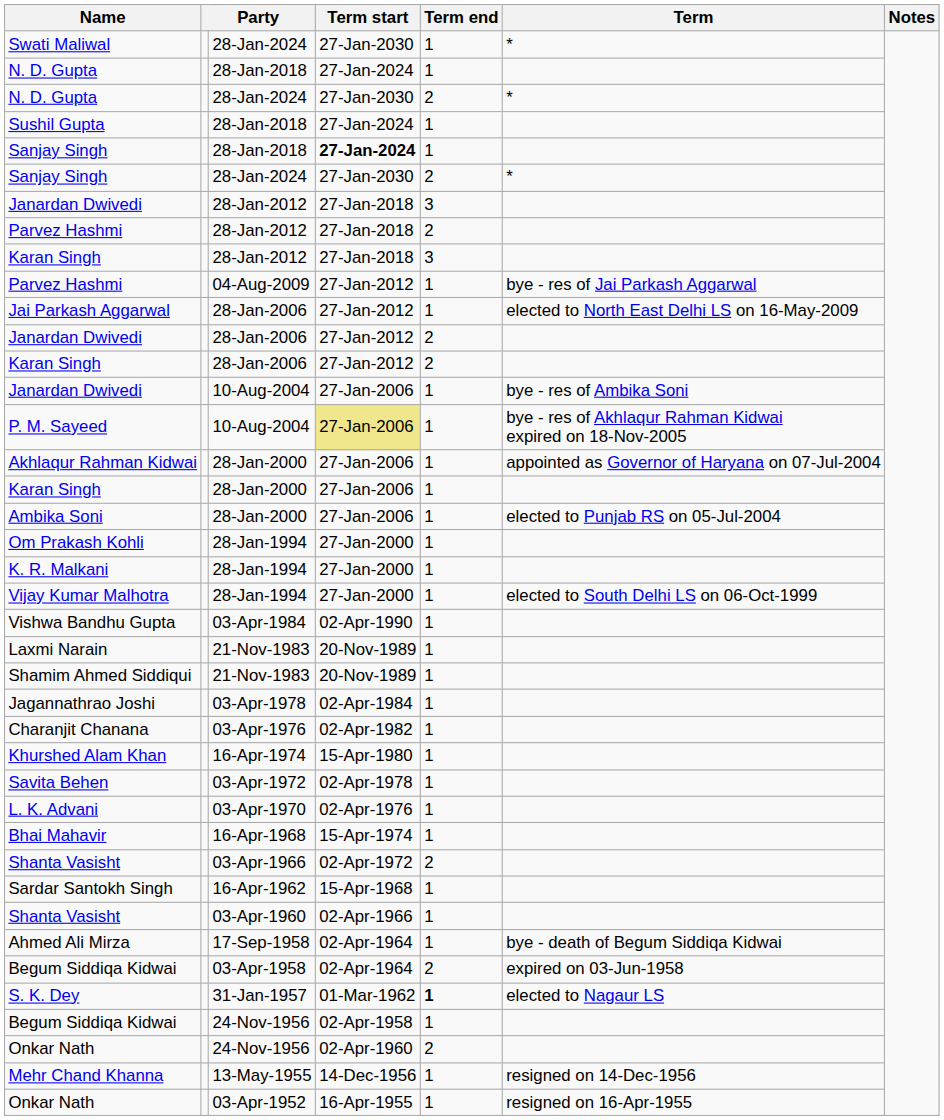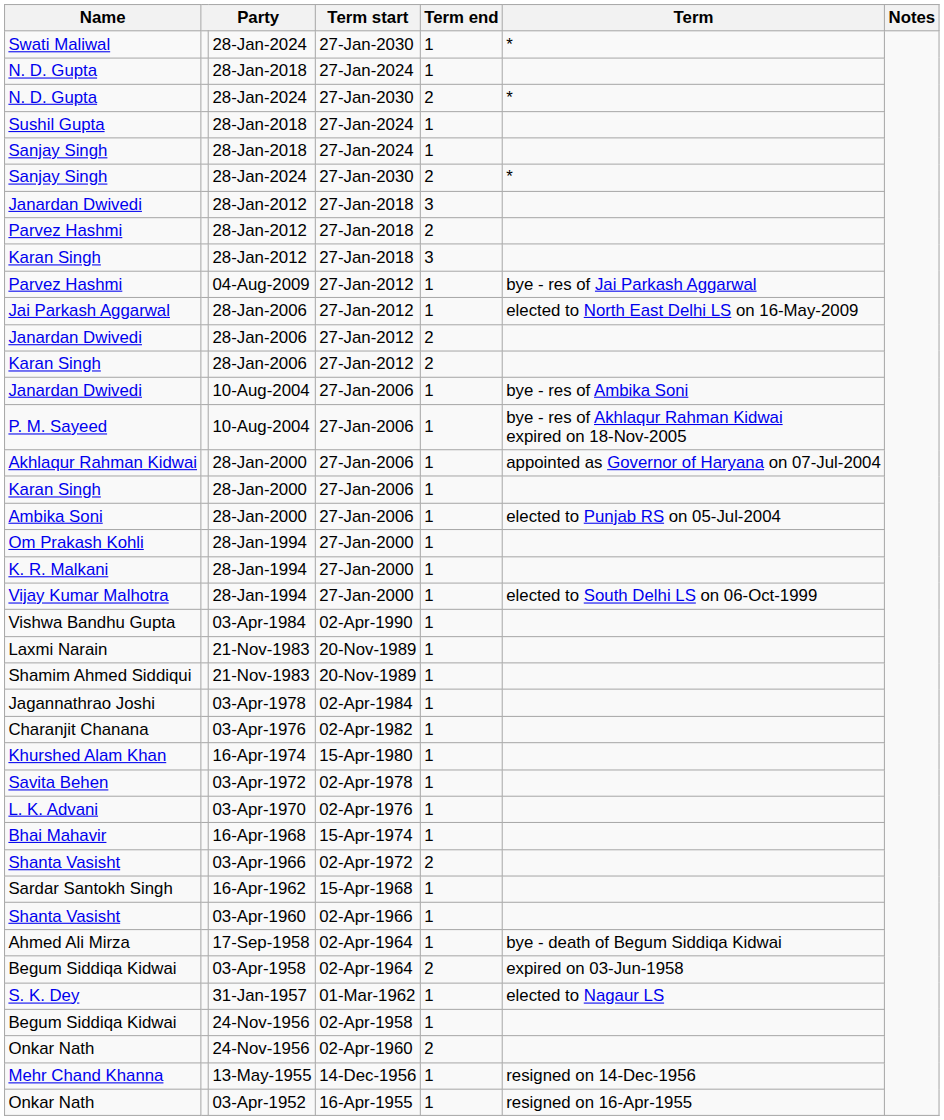Sanjay Singh / 28-Jan-2018 | Term start: bold -> normal
P. M. Sayeed | Term start: khaki background -> no background
S. K. Dey | Term end: bold -> normal
